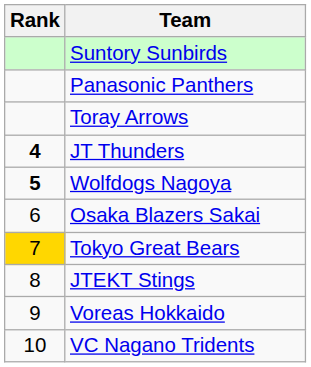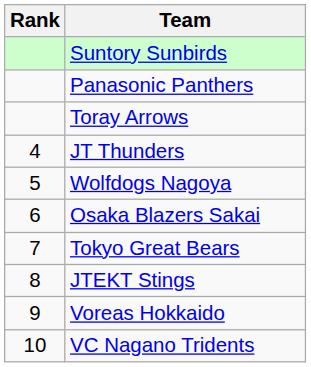JT Thunders | Rank: bold -> normal
Wolfdogs Nagoya | Rank: bold -> normal
Tokyo Great Bears | Rank: gold background -> no background
